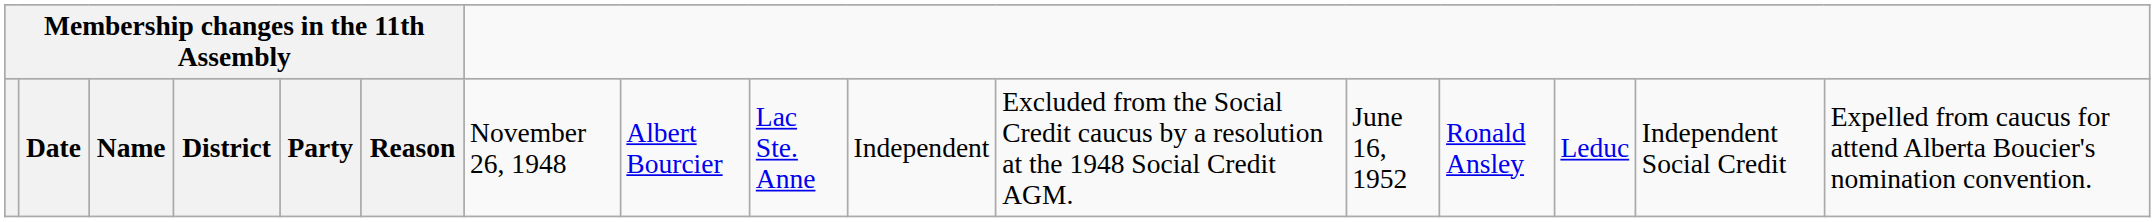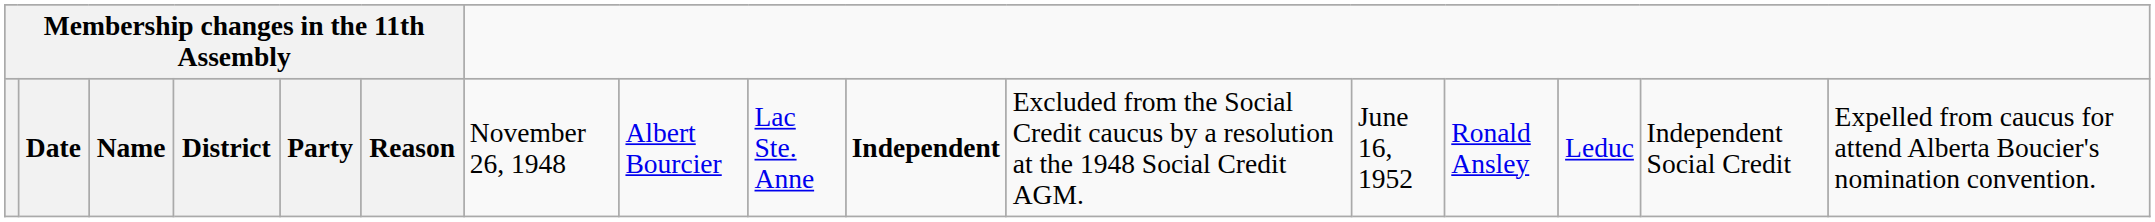Date | column 10: normal -> bold
